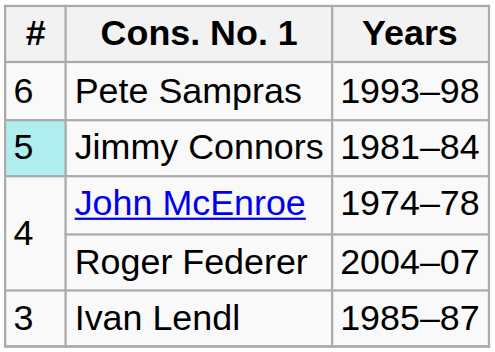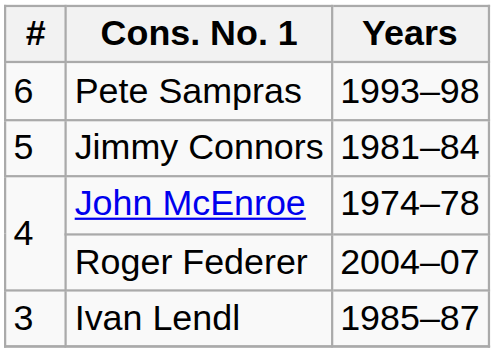Jimmy Connors | #: paleturquoise background -> no background
